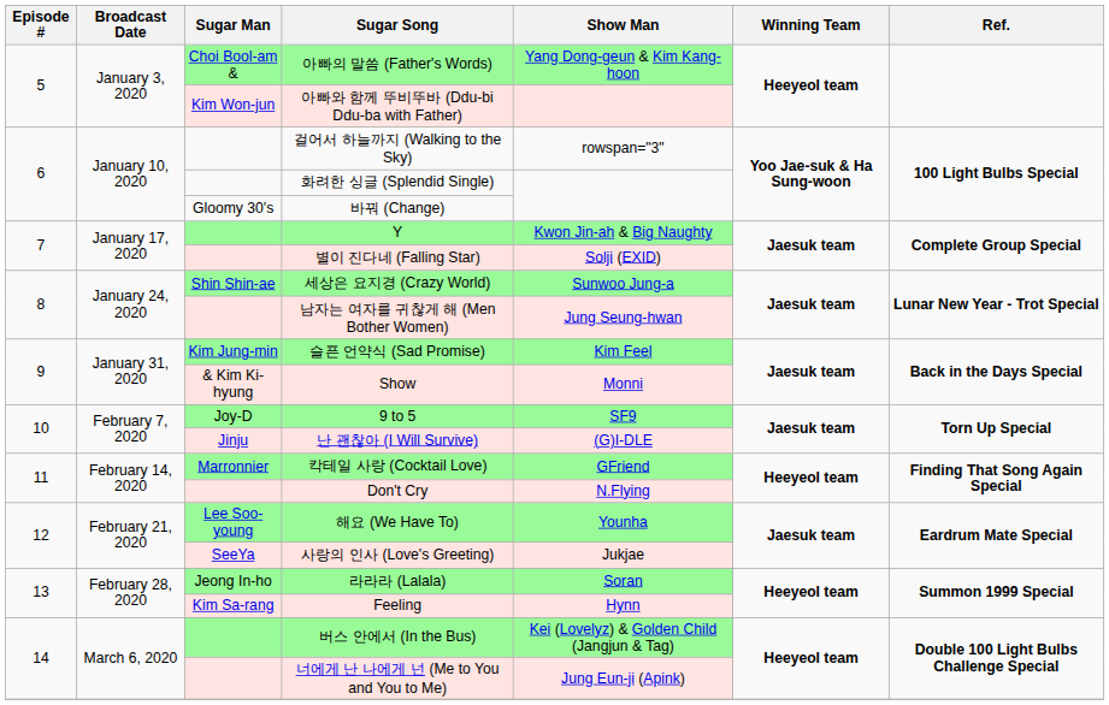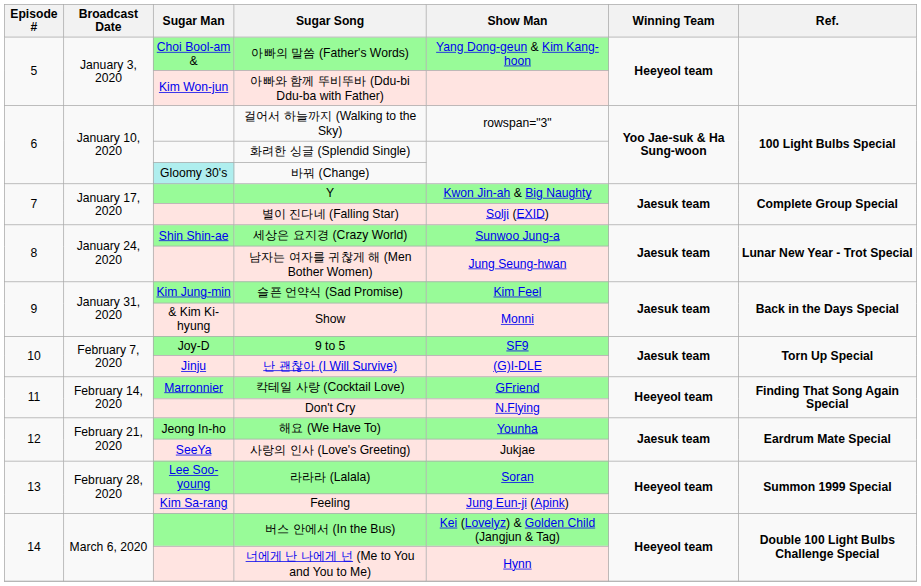바꿔 (Change) | Sugar Man: no background -> paleturquoise background
해요 (We Have To) | Sugar Man: Lee Soo-young -> Jeong In-ho
라라라 (Lalala) | Sugar Man: Jeong In-ho -> Lee Soo-young
Feeling | Show Man: Hynn -> Jung Eun-ji (Apink)
너에게 난 나에게 넌 (Me to You and You to Me) | Show Man: Jung Eun-ji (Apink) -> Hynn
